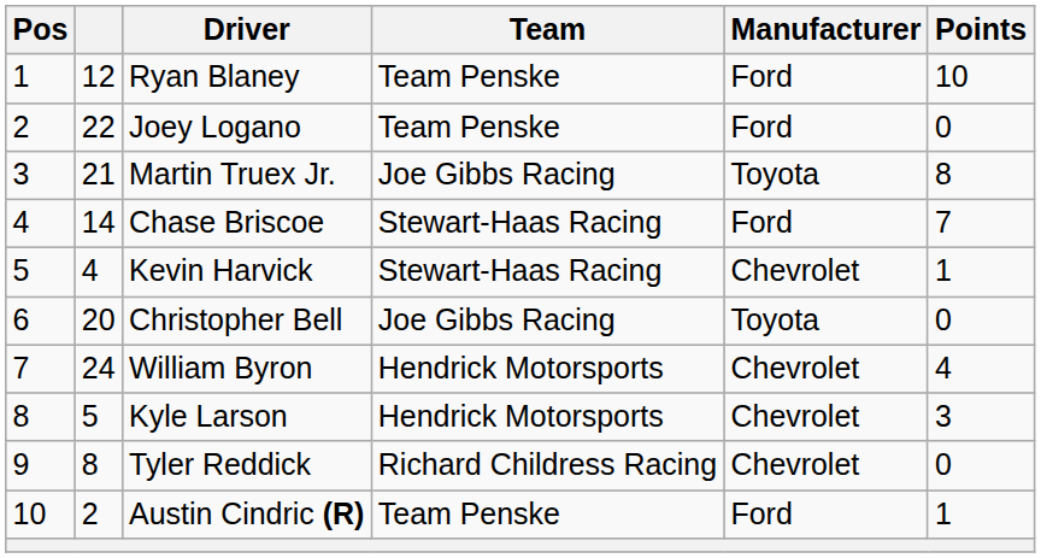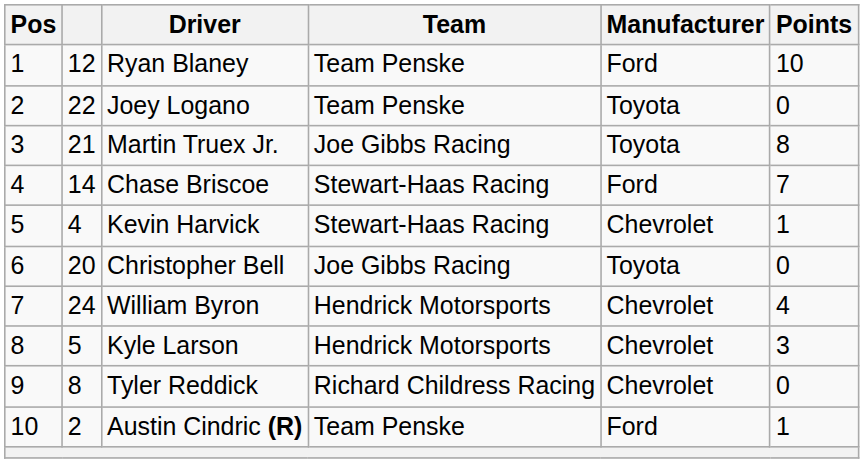Joey Logano | Manufacturer: Ford -> Toyota
